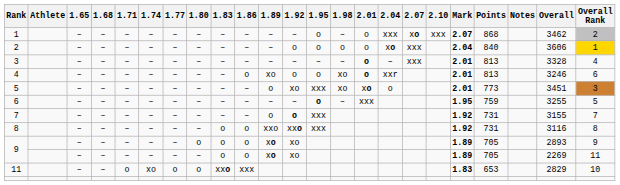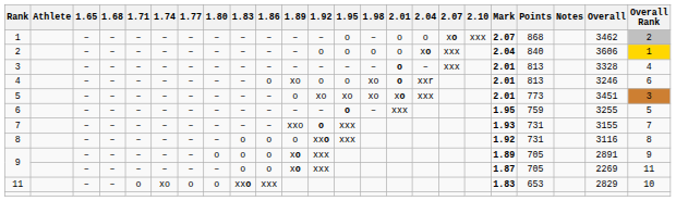row 2 | 2.04: xxx -> o
row 6 | 1.95: xxx -> xo
row 6 | 2.04: o -> xxx
row 8 | 1.89: o -> xxo
row 8 | Mark: 1.92 -> 1.93
row 9 | 1.89: xxo -> o
row 10 | 1.92: xo -> xxx
row 10 | Overall: 2893 -> 2891
row 11 | 1.92: xo -> xxx
row 11 | Mark: 1.89 -> 1.87
